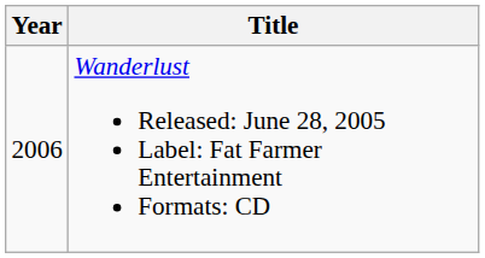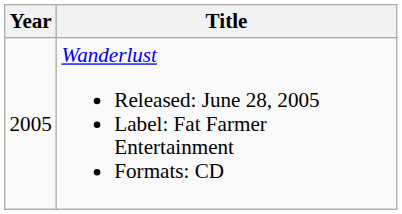row 2 | Year: 2006 -> 2005
